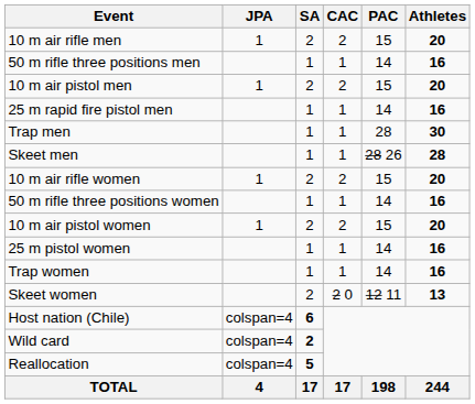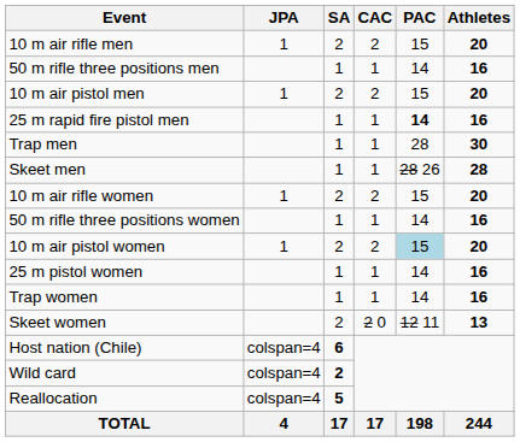25 m rapid fire pistol men | PAC: normal -> bold
10 m air pistol women | PAC: no background -> lightblue background
